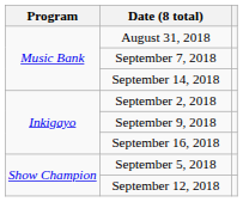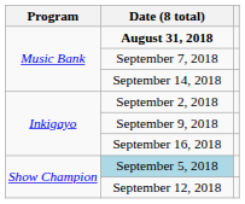August 31, 2018 | Date (8 total): normal -> bold
September 5, 2018 | Date (8 total): no background -> lightblue background
